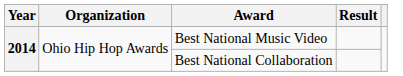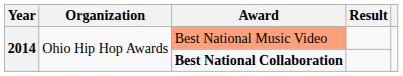Best National Music Video | Award: no background -> lightsalmon background
Best National Collaboration | Award: normal -> bold
